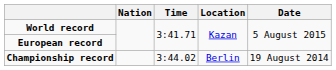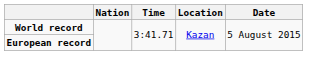- row: Championship record | 3:44.02 | Berlin | 19 August 2014
